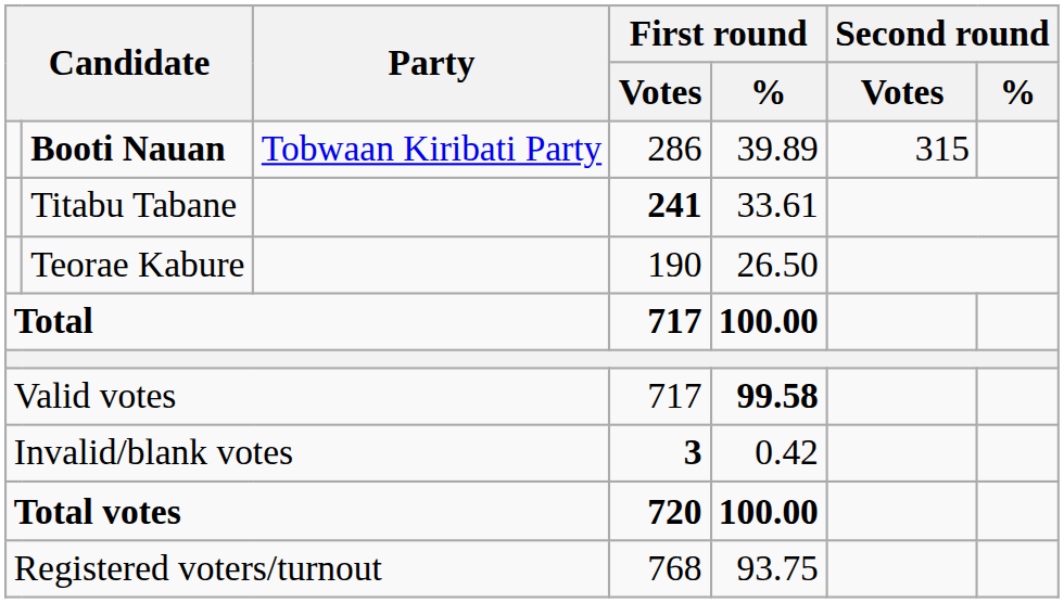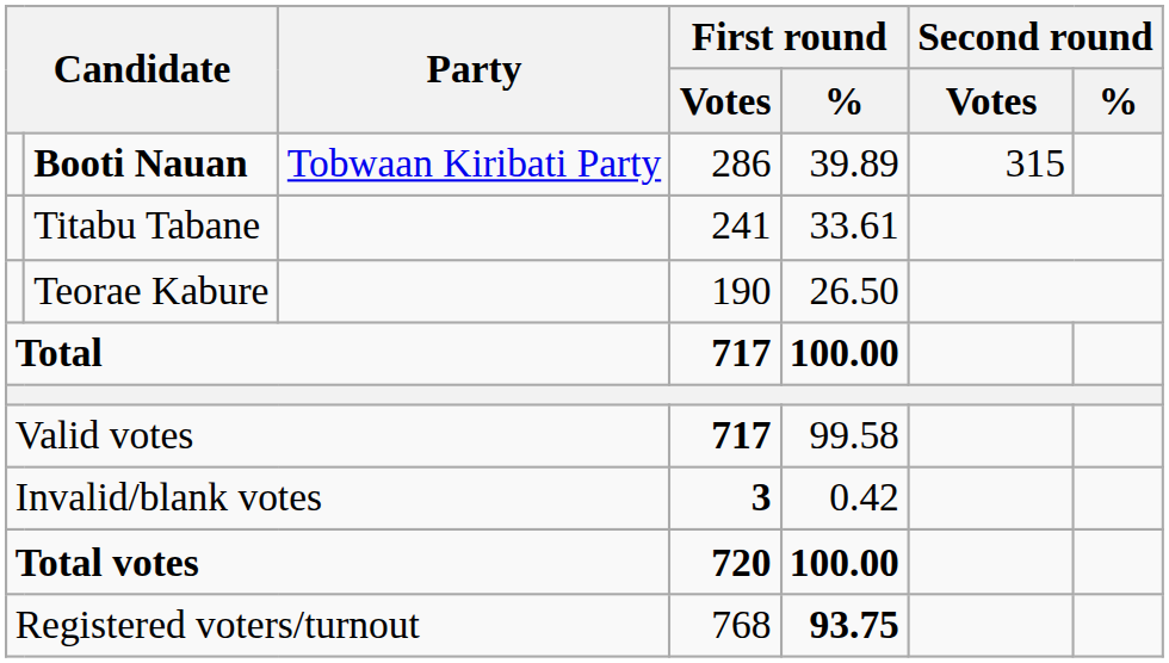Titabu Tabane | First round / Votes: bold -> normal
Valid votes | First round / Votes: normal -> bold
Valid votes | First round / %: bold -> normal
Registered voters/turnout | First round / %: normal -> bold
